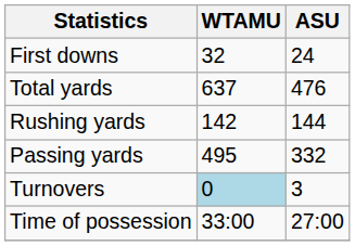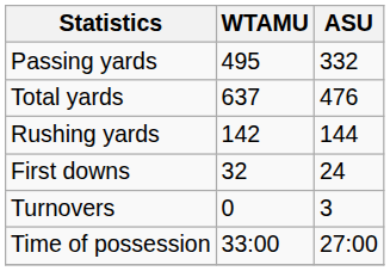rows swapped: First downs <-> Passing yards
Turnovers | WTAMU: lightblue background -> no background
